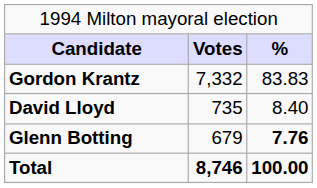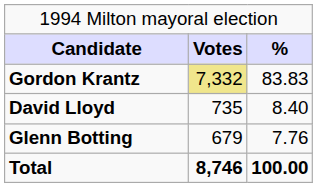Gordon Krantz | column 2: no background -> khaki background
Glenn Botting | column 3: bold -> normal
